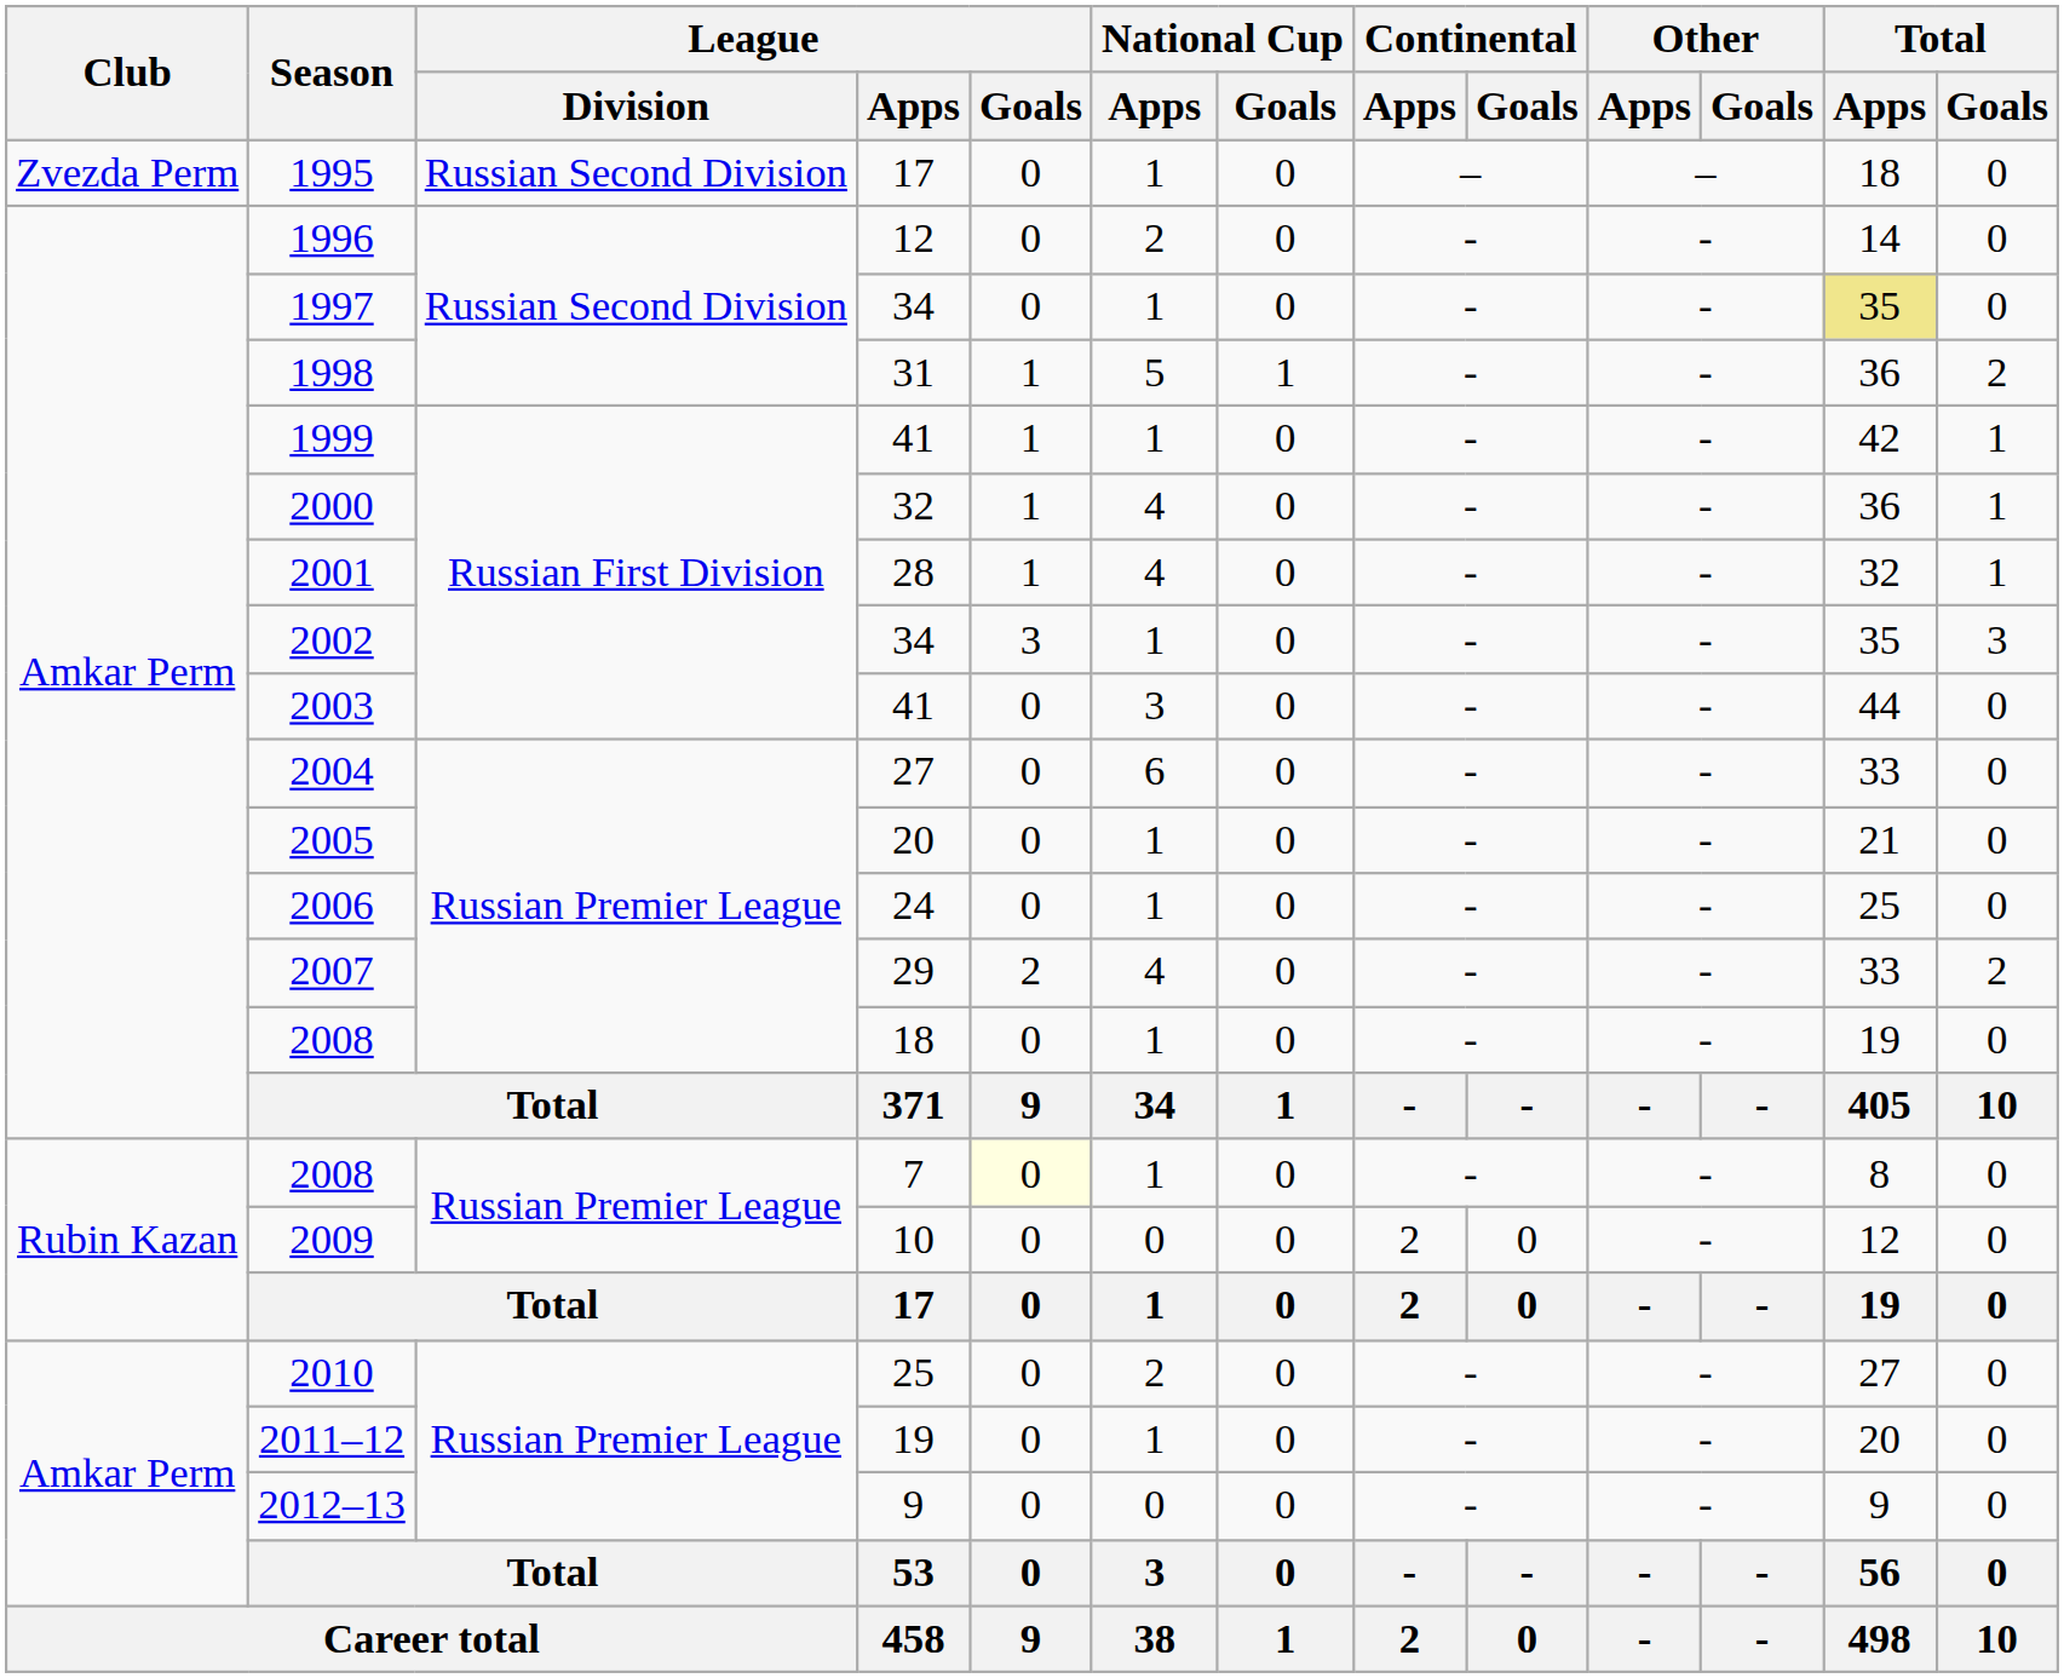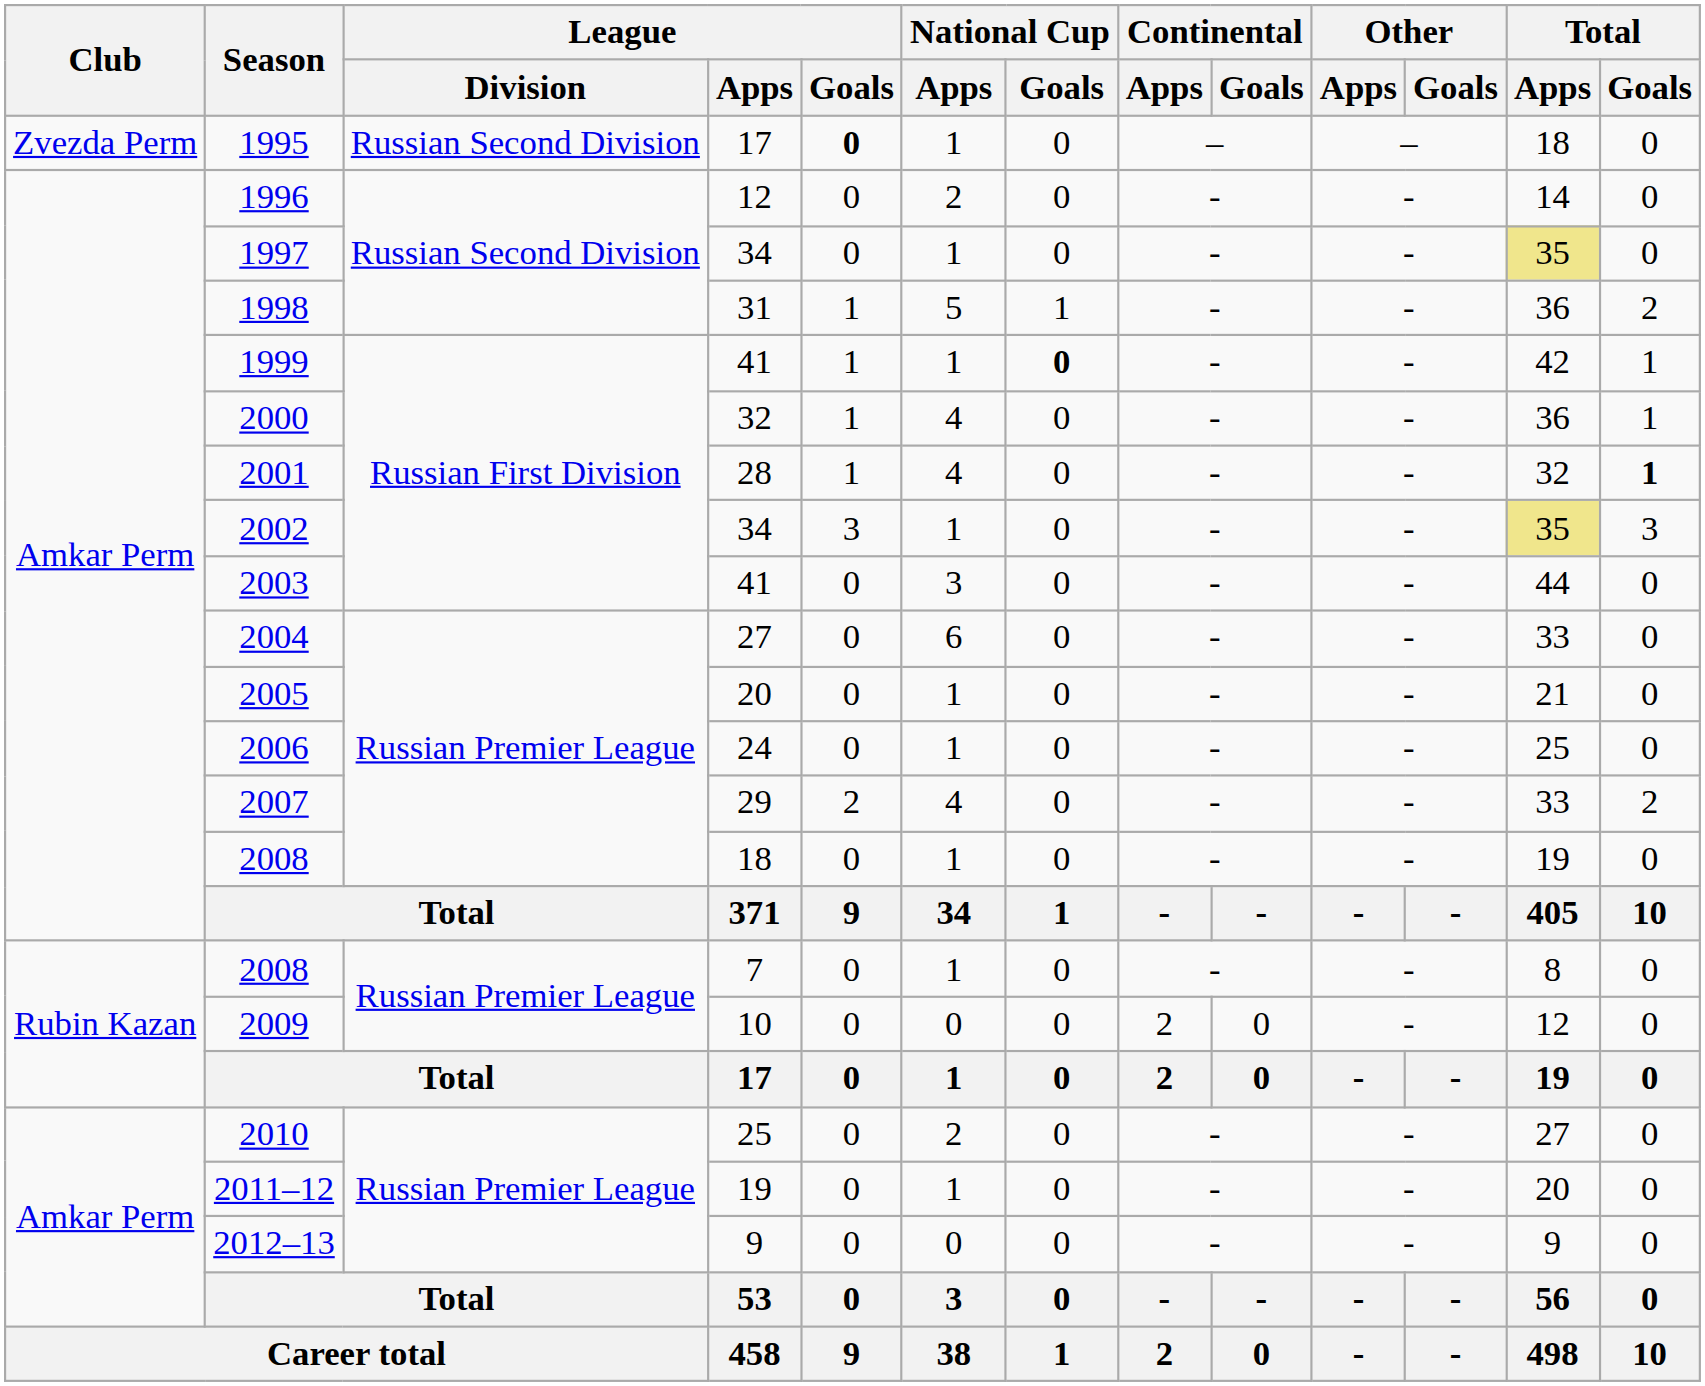1995 | League / Goals: normal -> bold
1999 | National Cup / Goals: normal -> bold
2001 | Total / Goals: normal -> bold
2002 | Total / Apps: no background -> khaki background
2008 / 7 | League / Goals: lightyellow background -> no background
